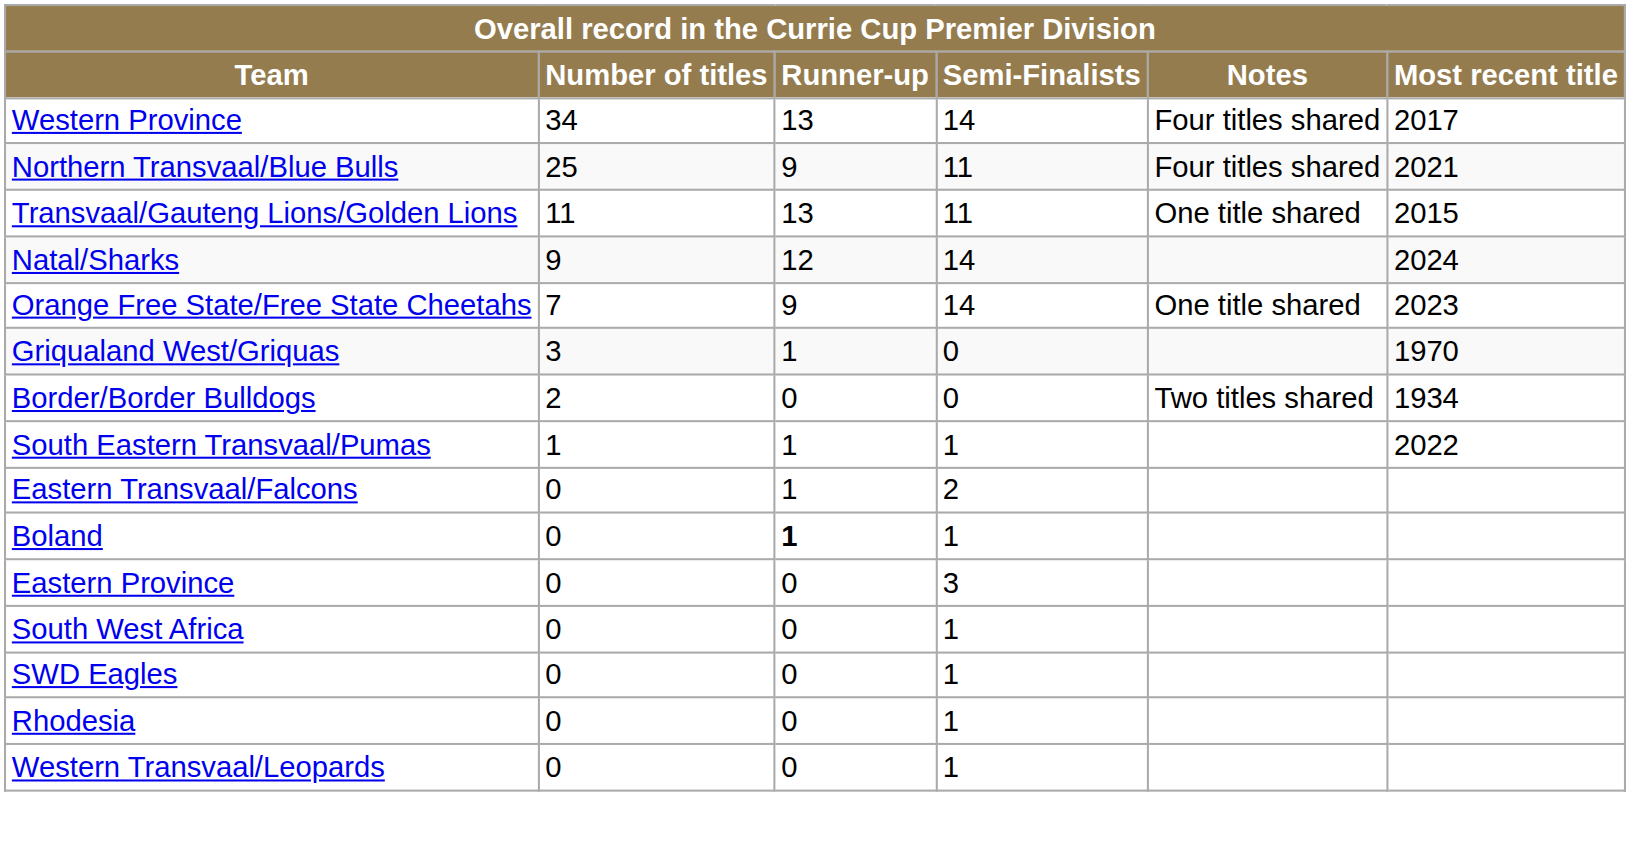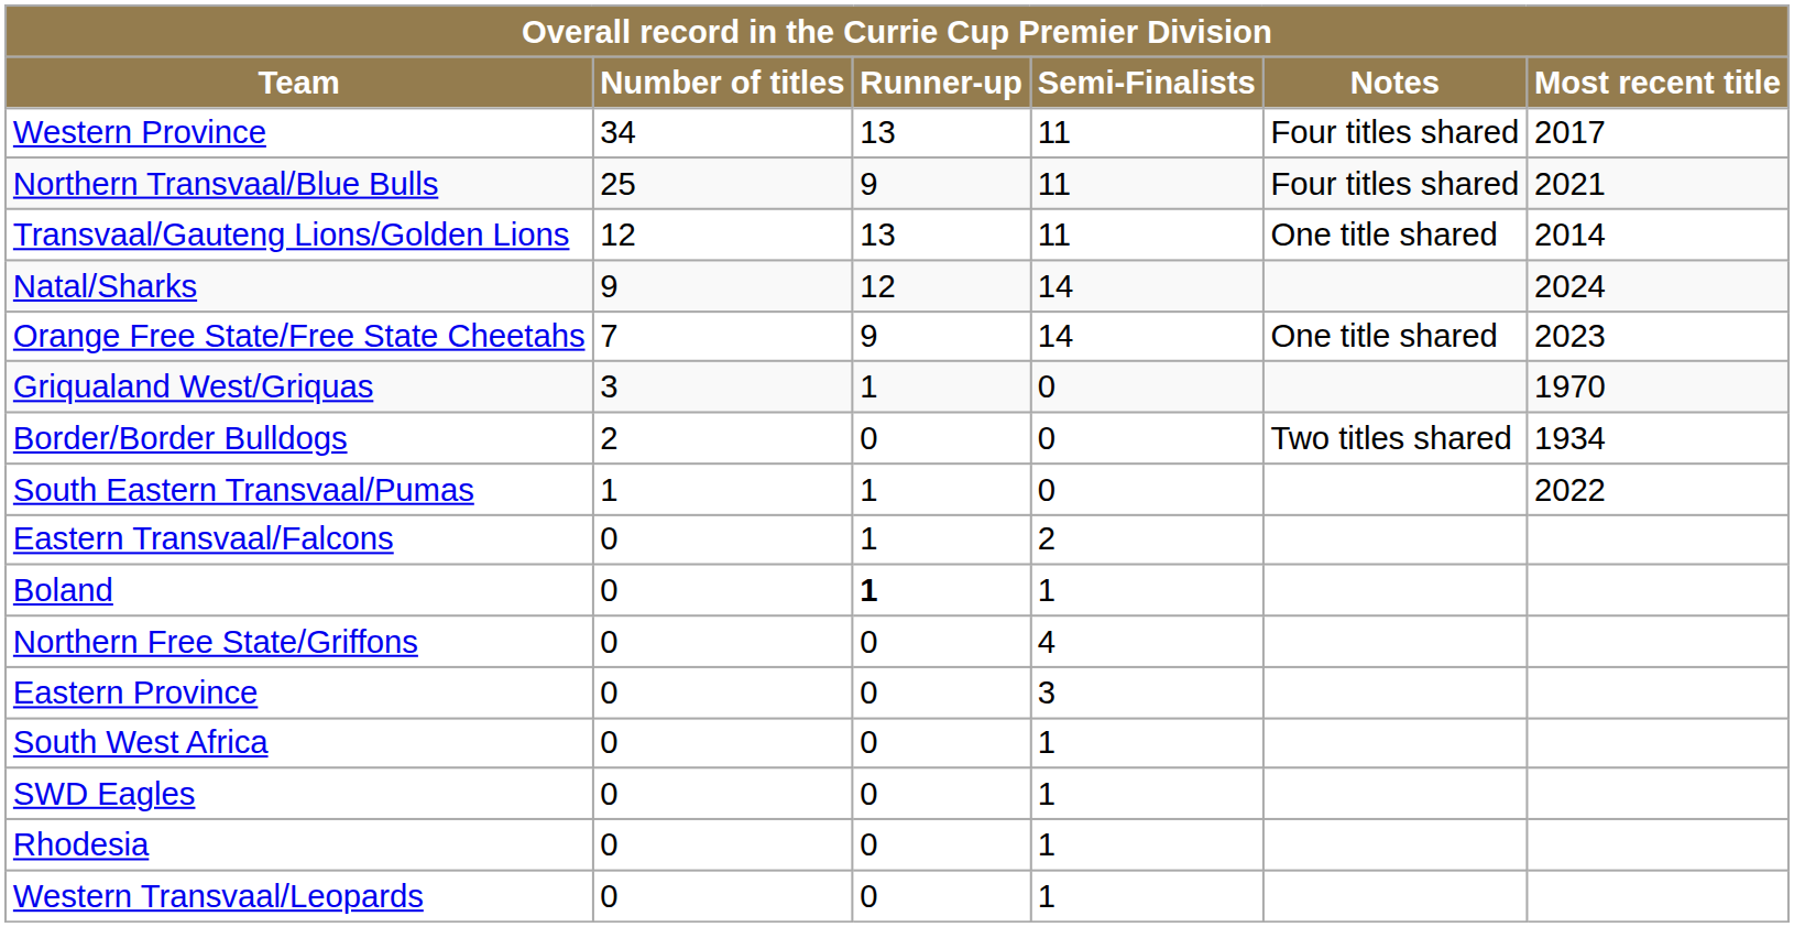Western Province | Semi-Finalists: 14 -> 11
Transvaal/Gauteng Lions/Golden Lions | Number of titles: 11 -> 12
Transvaal/Gauteng Lions/Golden Lions | Most recent title: 2015 -> 2014
South Eastern Transvaal/Pumas | Semi-Finalists: 1 -> 0
+ row: Northern Free State/Griffons | 0 | 0 | 4
